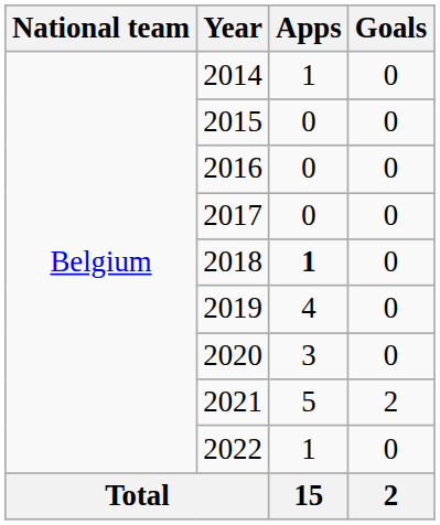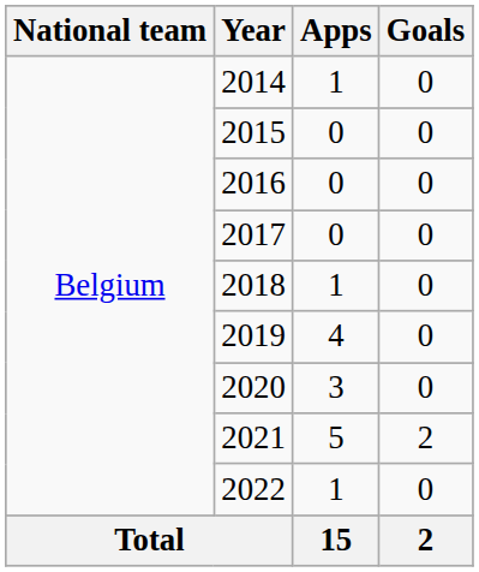2018 | Apps: bold -> normal
